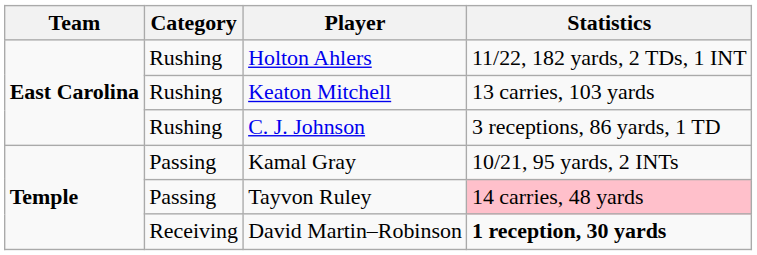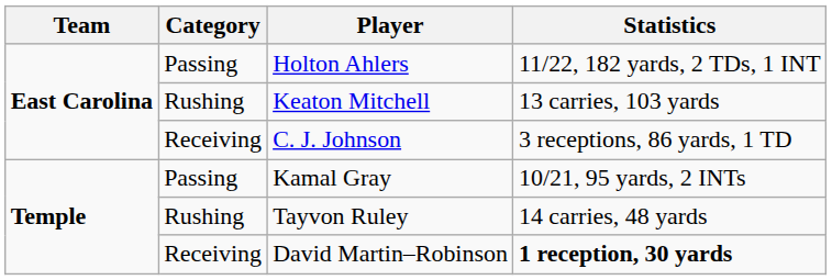Holton Ahlers | Category: Rushing -> Passing
C. J. Johnson | Category: Rushing -> Receiving
Tayvon Ruley | Category: Passing -> Rushing
Tayvon Ruley | Statistics: pink background -> no background
